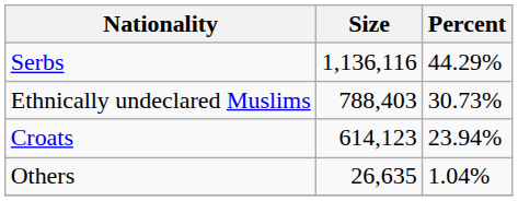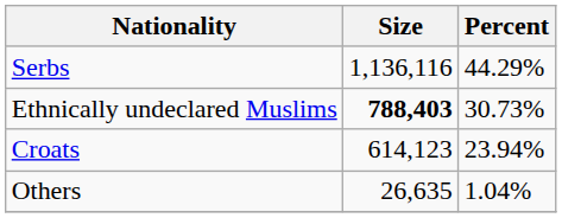Ethnically undeclared Muslims | Size: normal -> bold
